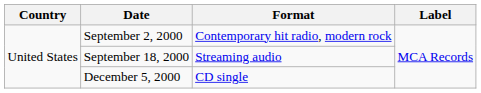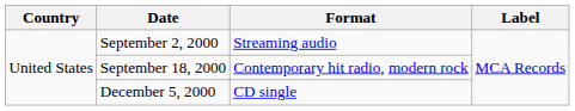September 2, 2000 | Format: Contemporary hit radio, modern rock -> Streaming audio
September 18, 2000 | Format: Streaming audio -> Contemporary hit radio, modern rock
